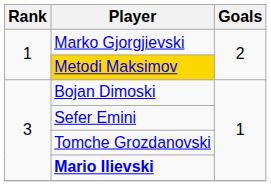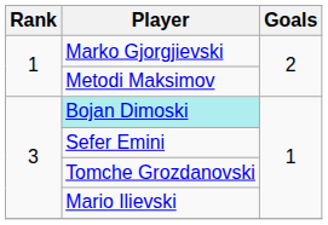Metodi Maksimov | Player: gold background -> no background
Bojan Dimoski | Player: no background -> paleturquoise background
Mario Ilievski | Player: bold -> normal
